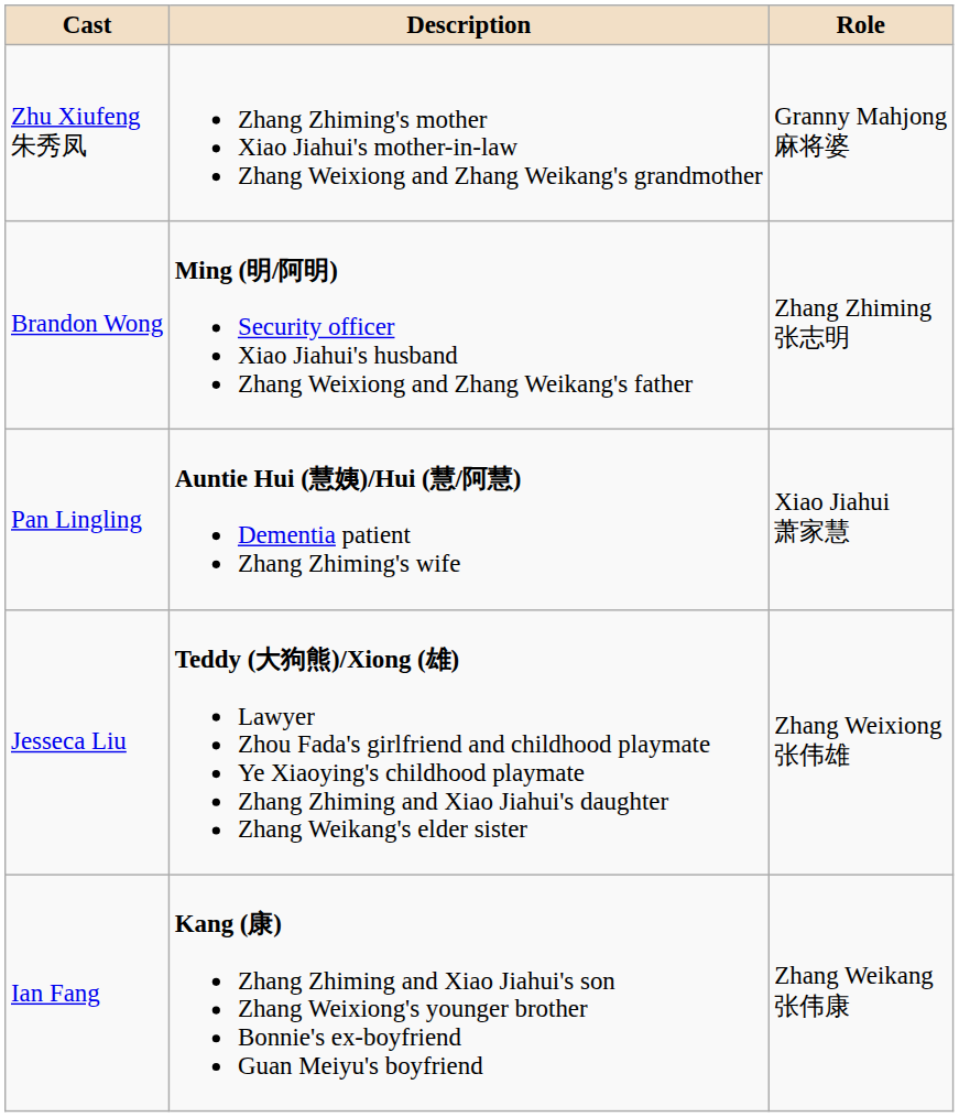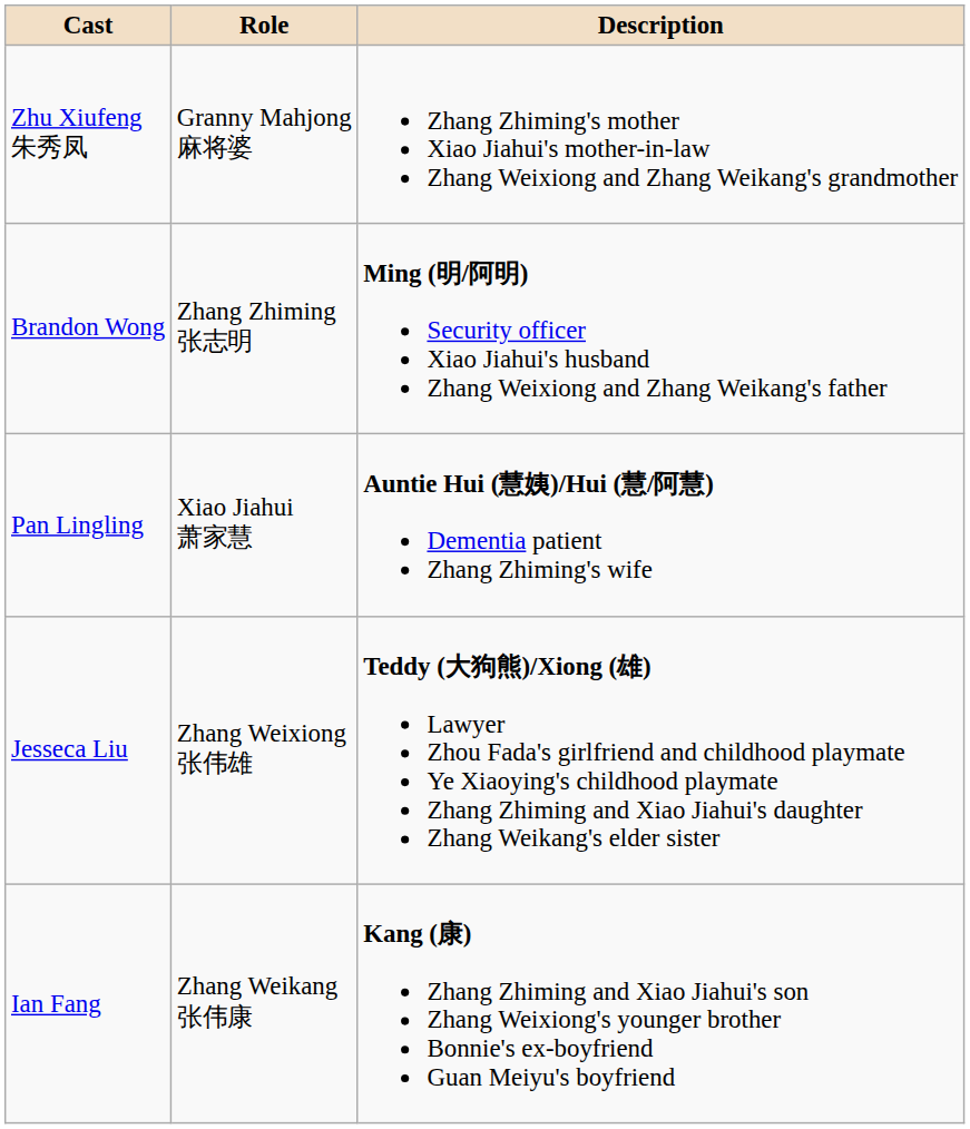columns swapped: Role <-> Description
